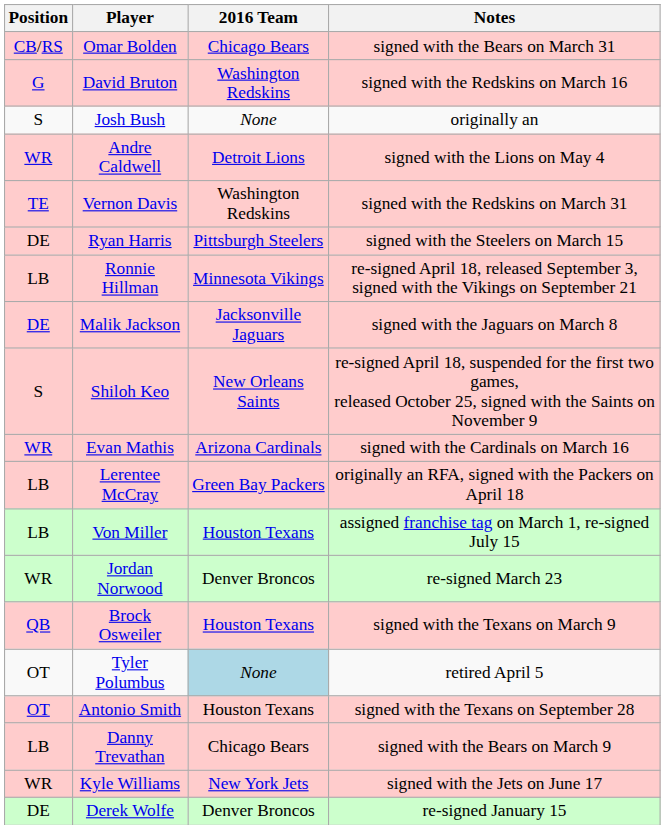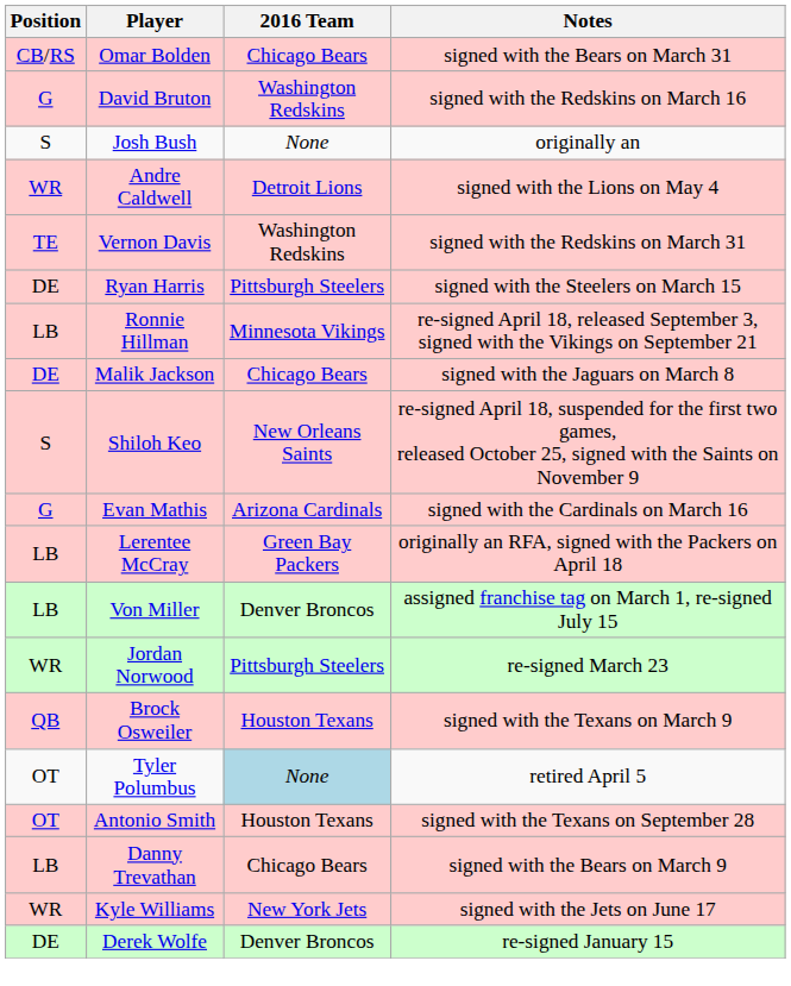Malik Jackson | 2016 Team: Jacksonville Jaguars -> Chicago Bears
Evan Mathis | Position: WR -> G
Von Miller | 2016 Team: Houston Texans -> Denver Broncos
Jordan Norwood | 2016 Team: Denver Broncos -> Pittsburgh Steelers
